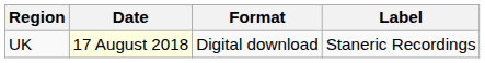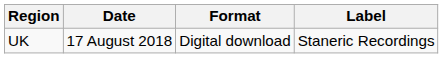UK | Date: lightyellow background -> no background
